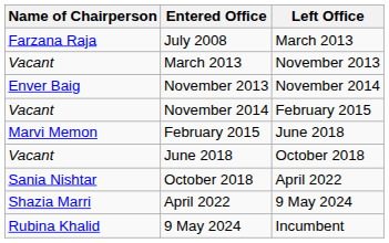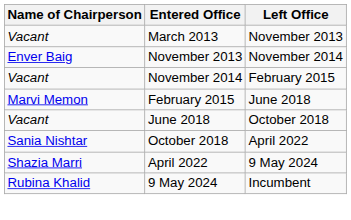- row: Farzana Raja | July 2008 | March 2013
